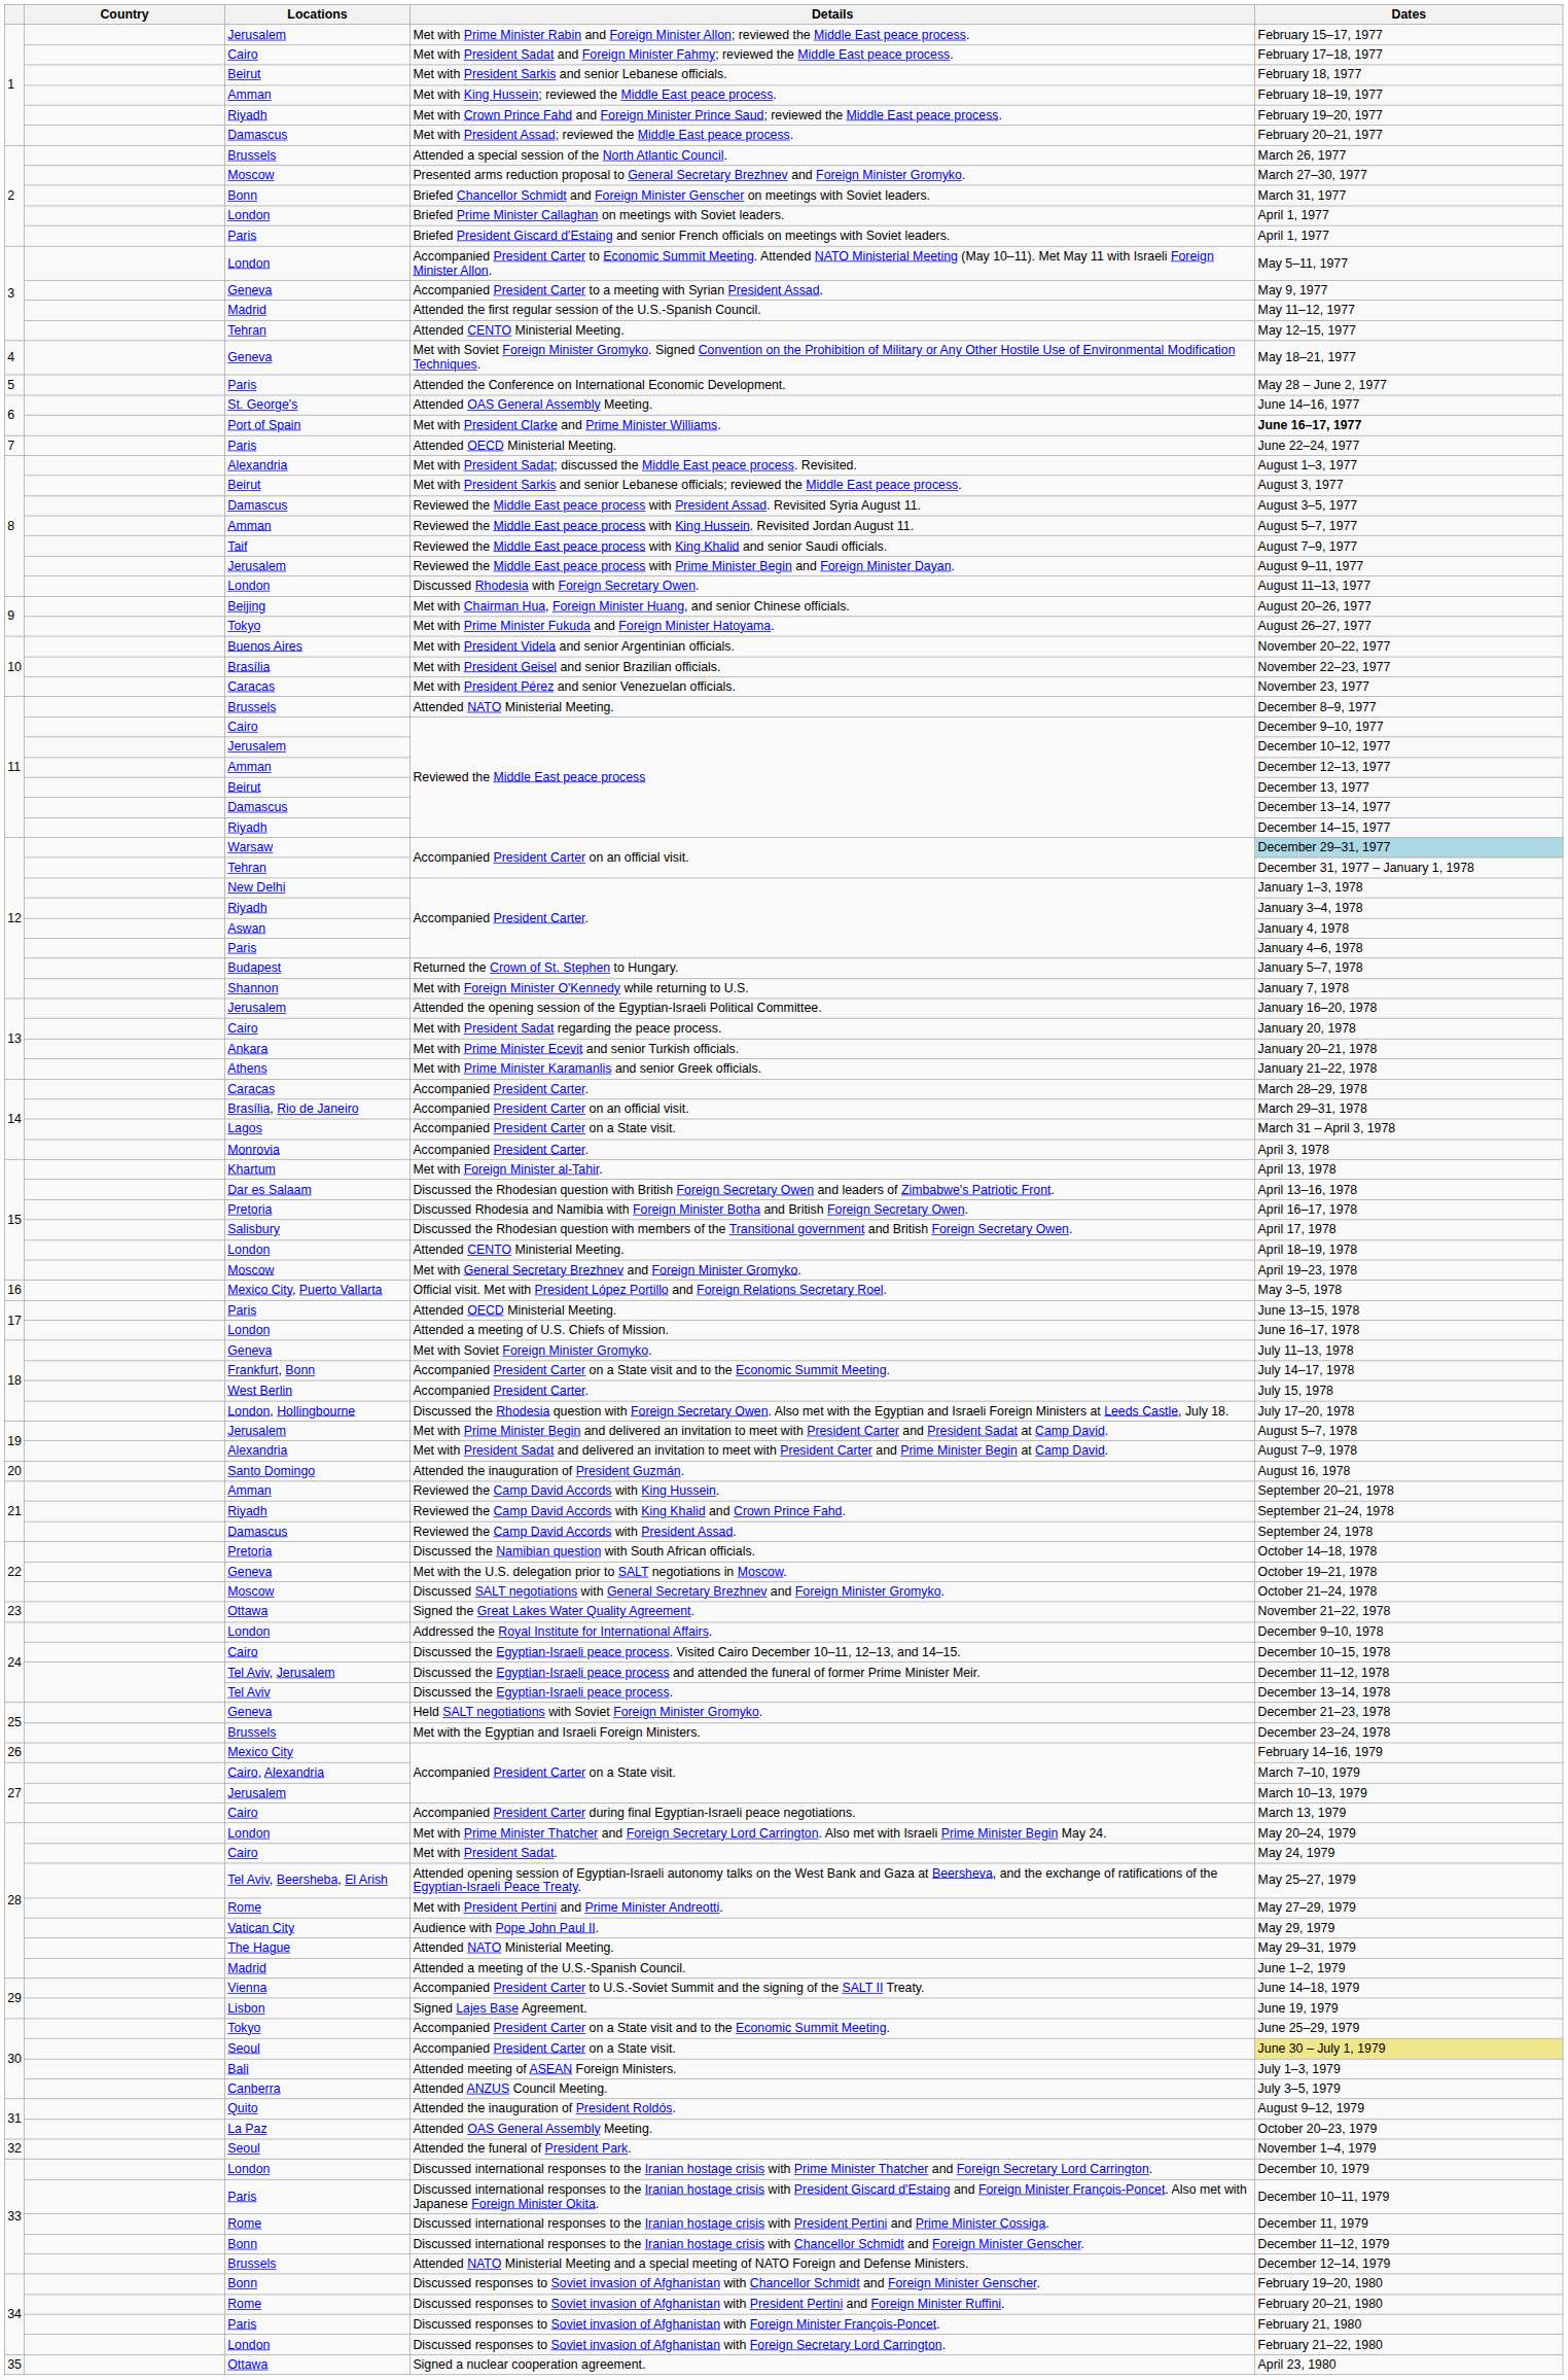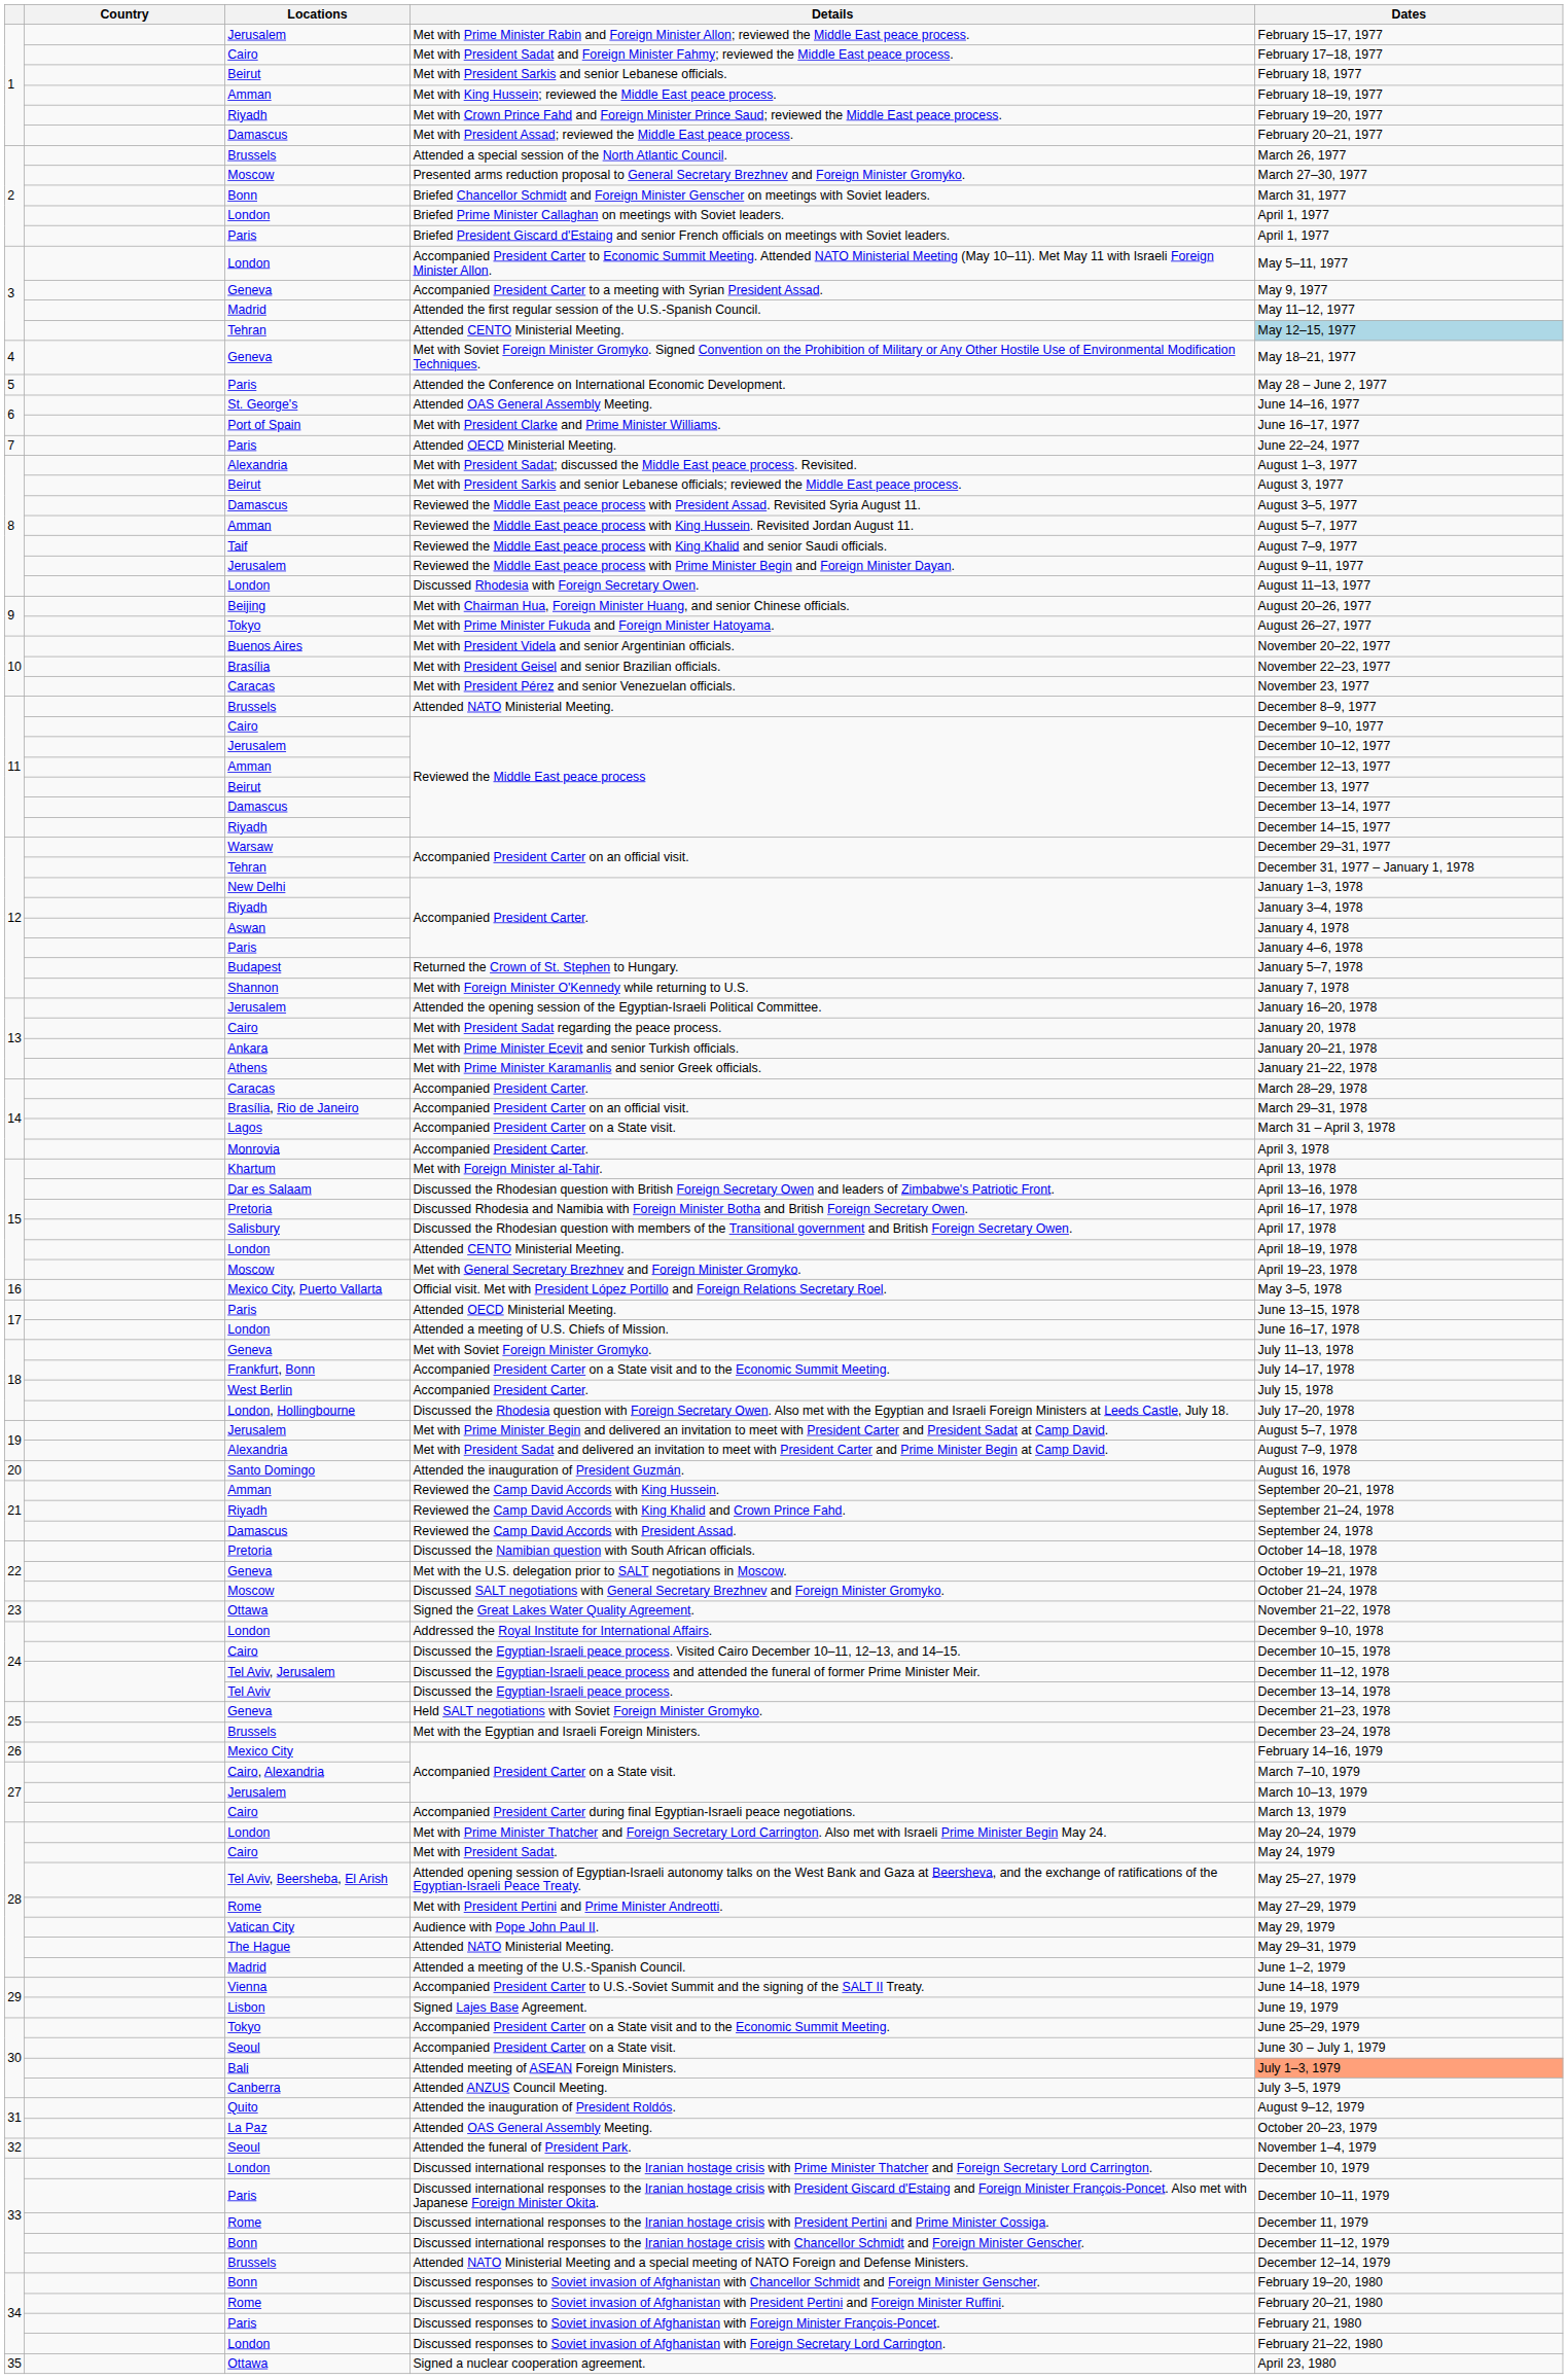Tehran / Attended CENTO Ministerial Meeting. | Dates: no background -> lightblue background
Met with President Clarke and Prime Minister Williams. | Dates: bold -> normal
Warsaw / Accompanied President Carter on an official visit. | Dates: lightblue background -> no background
Seoul / Accompanied President Carter on a State visit. | Dates: khaki background -> no background
Attended meeting of ASEAN Foreign Ministers. | Dates: no background -> lightsalmon background
